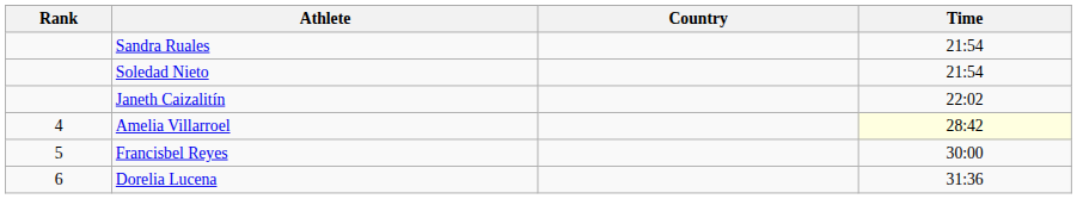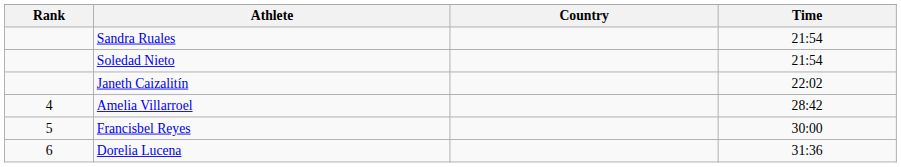Amelia Villarroel | Time: lightyellow background -> no background
